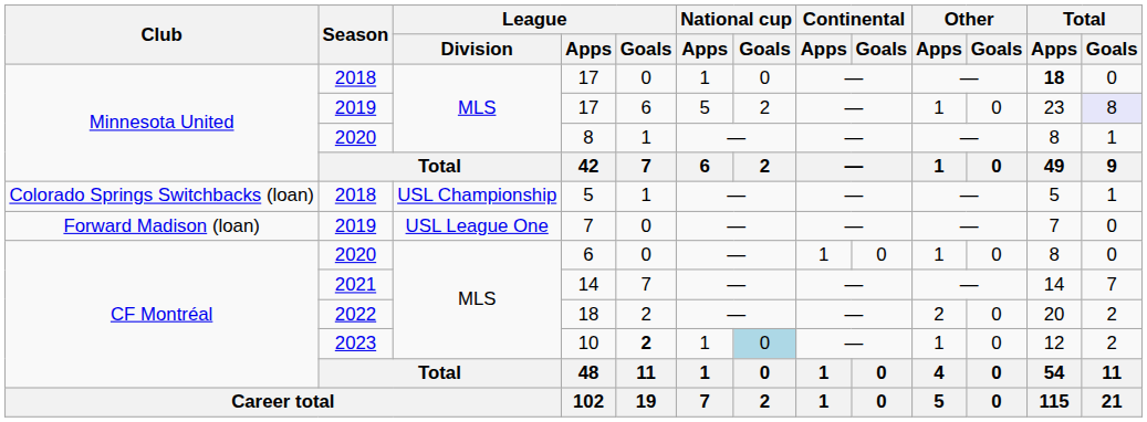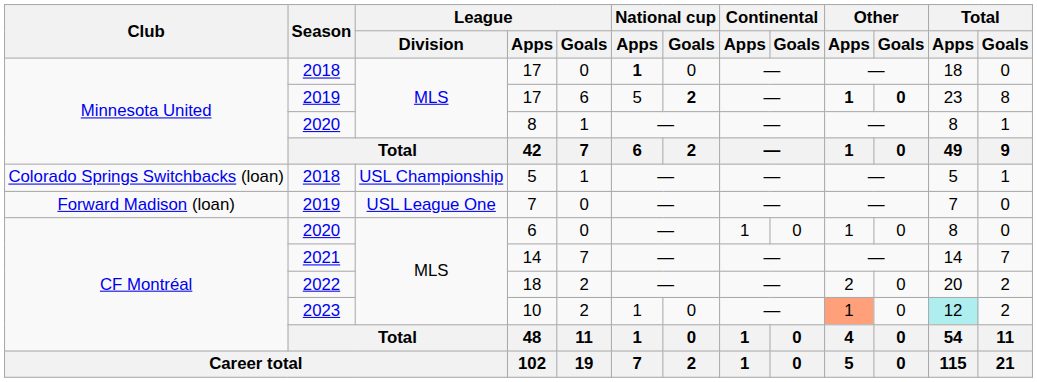2018 / 17 | National cup / Apps: normal -> bold
2018 / 17 | Total / Apps: bold -> normal
2019 / 17 | National cup / Goals: normal -> bold
2019 / 17 | Other / Apps: normal -> bold
2019 / 17 | Other / Goals: normal -> bold
2019 / 17 | Total / Goals: lavender background -> no background
10 | League / Goals: bold -> normal
10 | National cup / Goals: lightblue background -> no background
10 | Other / Apps: no background -> lightsalmon background
10 | Total / Apps: no background -> paleturquoise background
